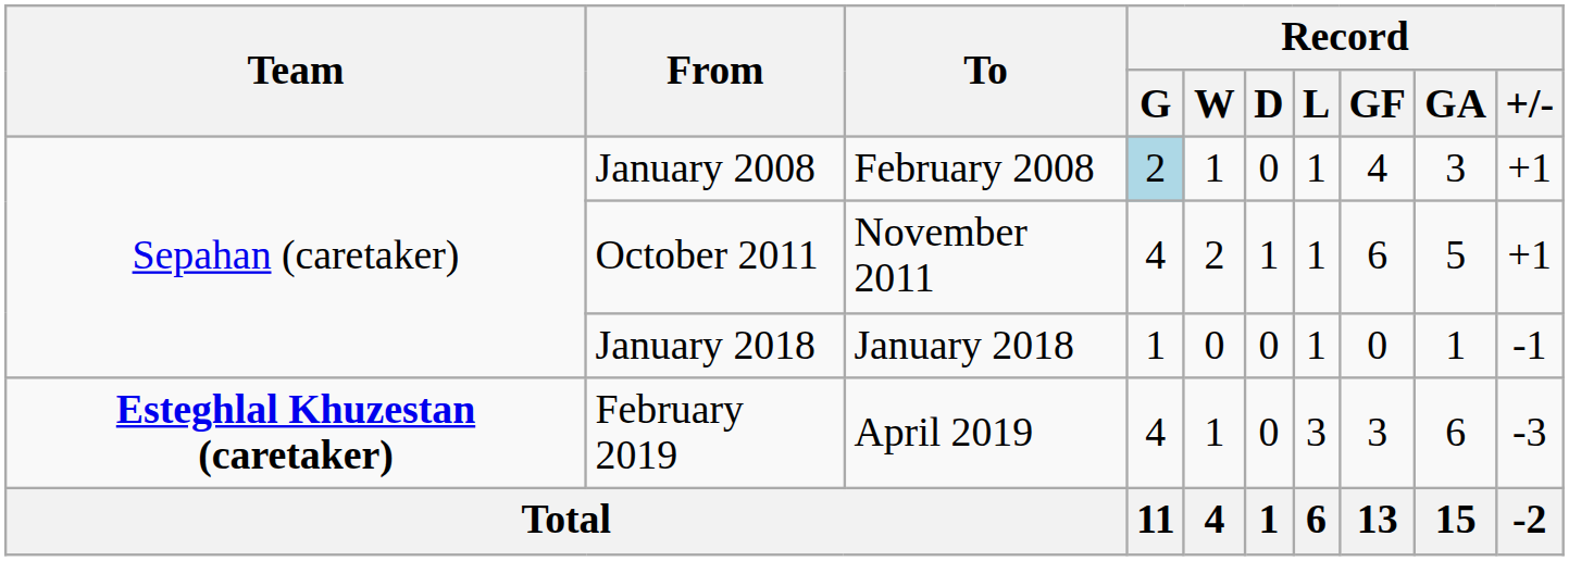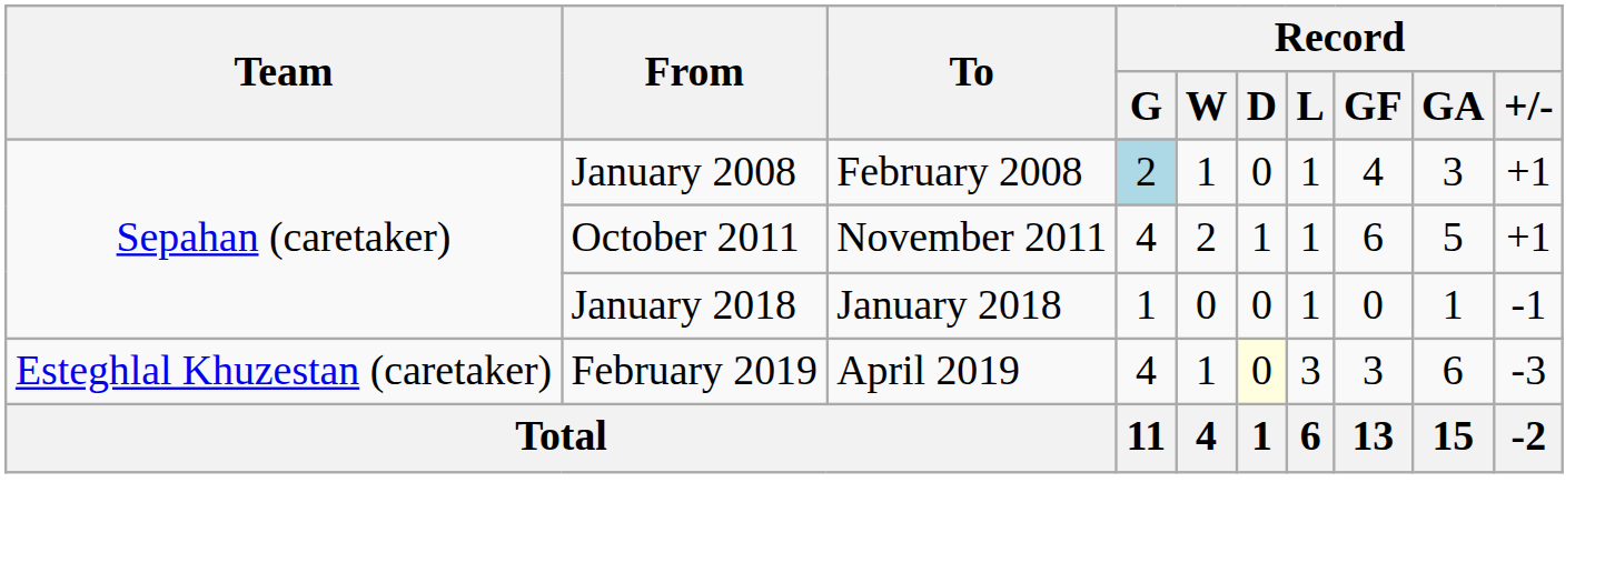February 2019 | Team: bold -> normal
February 2019 | Record / D: no background -> lightyellow background
